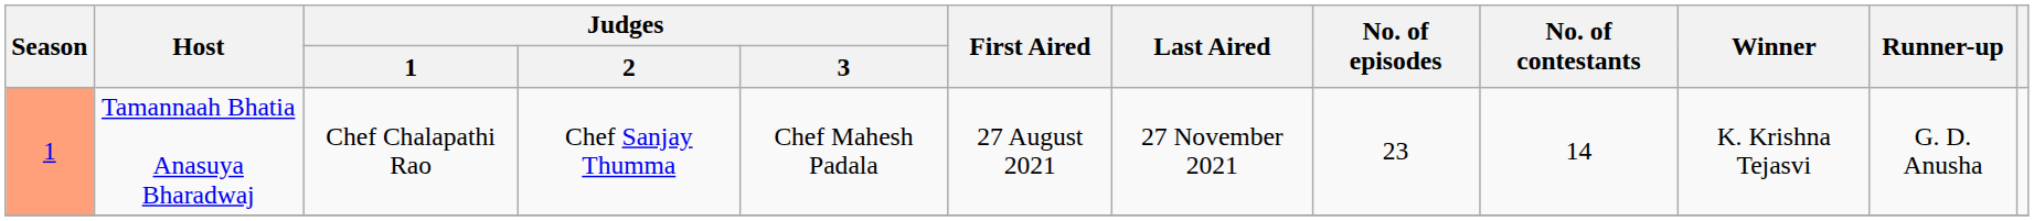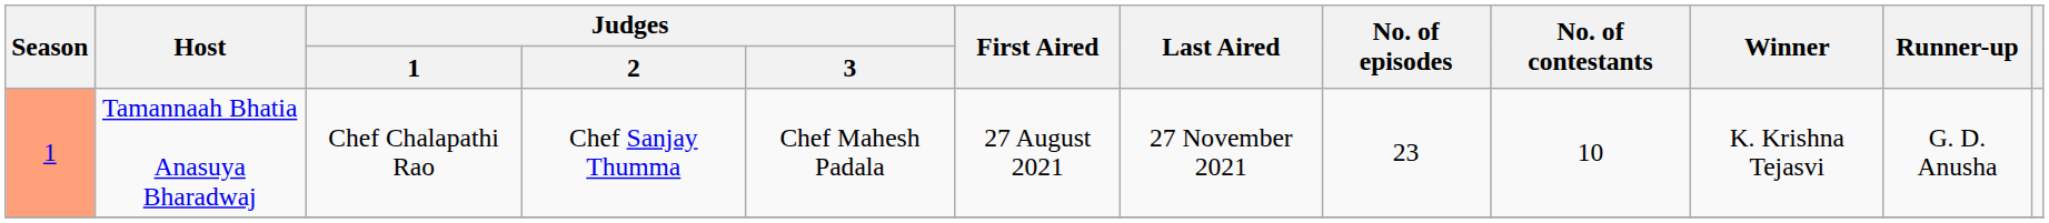Tamannaah Bhatia Anasuya Bharadwaj | No. of contestants: 14 -> 10
